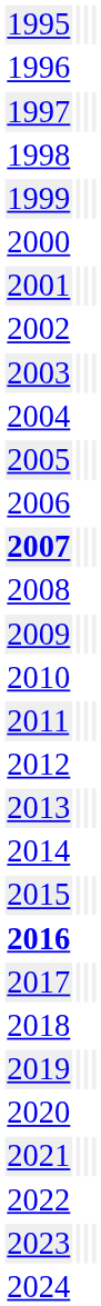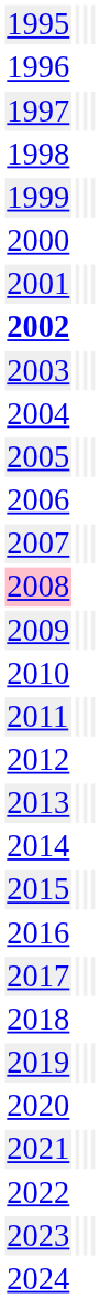2002 | column 1: normal -> bold
2007 | column 1: bold -> normal
2008 | column 1: no background -> pink background
2016 | column 1: bold -> normal
